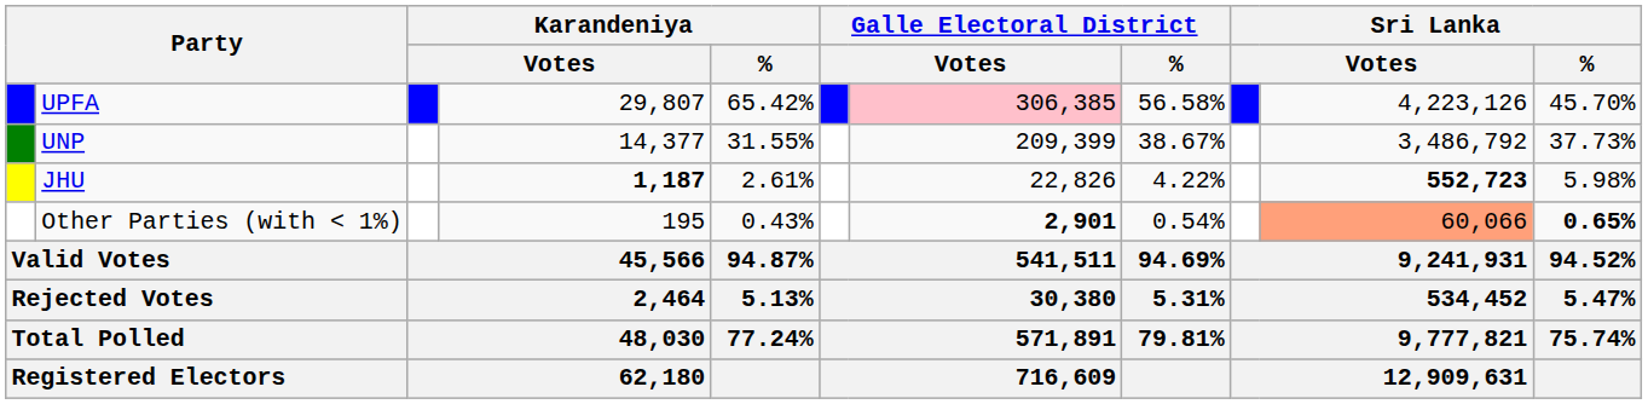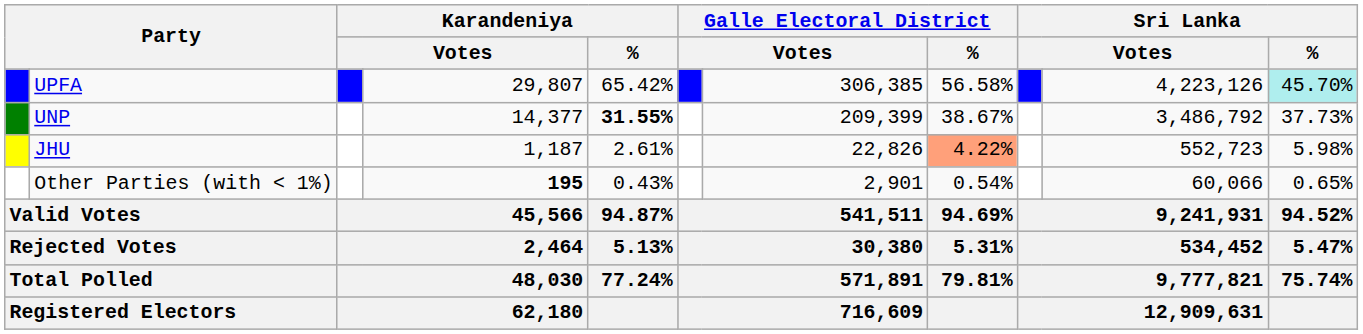UPFA | column 7: pink background -> no background
UPFA | Sri Lanka / %: no background -> paleturquoise background
UNP | Karandeniya / %: normal -> bold
JHU | column 4: bold -> normal
JHU | Galle Electoral District / %: no background -> lightsalmon background
JHU | column 10: bold -> normal
Other Parties (with < 1%) | column 4: normal -> bold
Other Parties (with < 1%) | column 7: bold -> normal
Other Parties (with < 1%) | column 10: lightsalmon background -> no background
Other Parties (with < 1%) | Sri Lanka / %: bold -> normal
